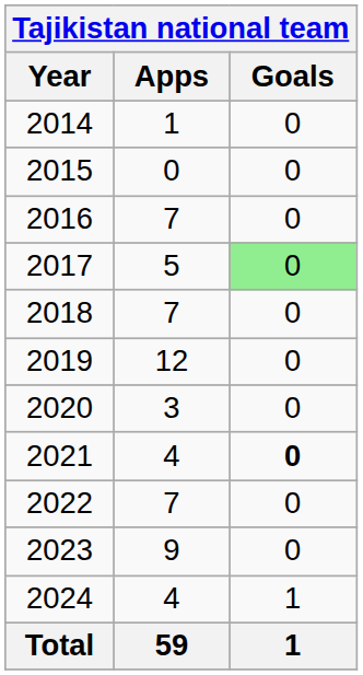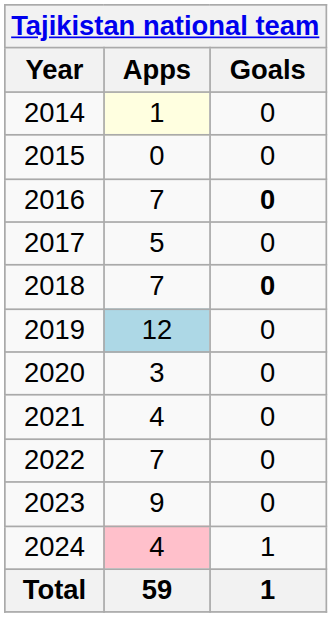2014 | Apps: no background -> lightyellow background
2016 | Goals: normal -> bold
2017 | Goals: lightgreen background -> no background
2018 | Goals: normal -> bold
2019 | Apps: no background -> lightblue background
2021 | Goals: bold -> normal
2024 | Apps: no background -> pink background
